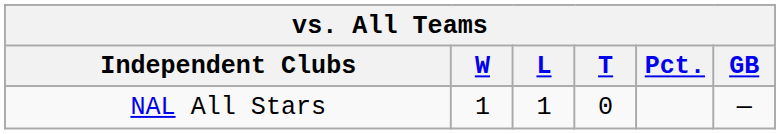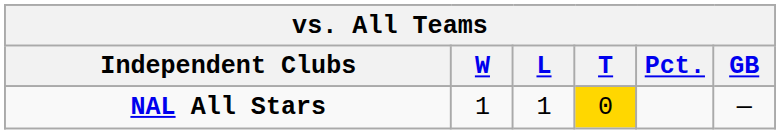row 3 | Independent Clubs: normal -> bold
row 3 | T: no background -> gold background
